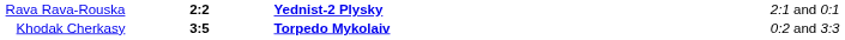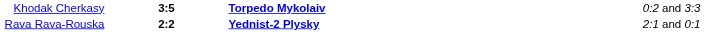rows swapped: Rava Rava-Rouska <-> Khodak Cherkasy
